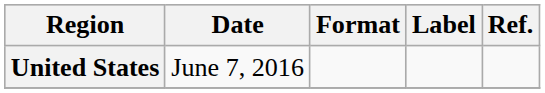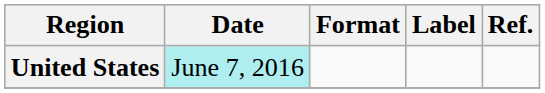United States | Date: no background -> paleturquoise background
